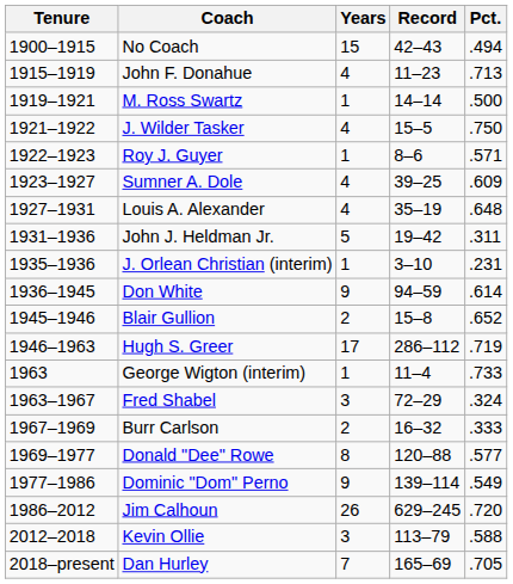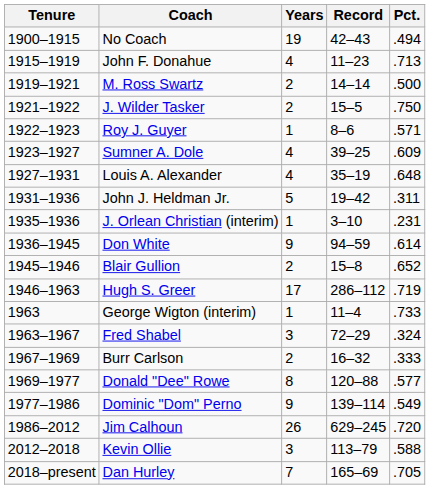No Coach | Years: 15 -> 19
M. Ross Swartz | Years: 1 -> 2
J. Wilder Tasker | Years: 4 -> 2
